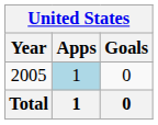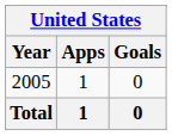2005 | Apps: lightblue background -> no background
